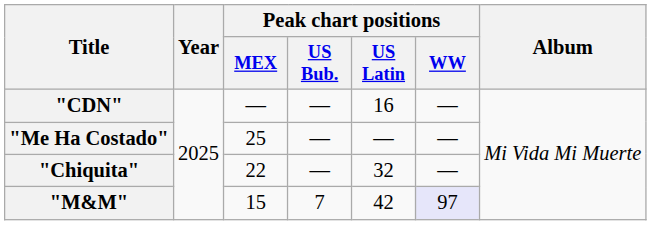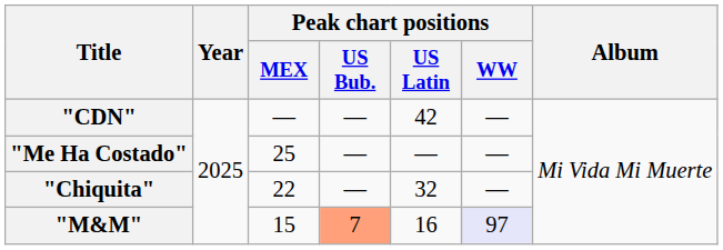"CDN" | Peak chart positions / US Latin: 16 -> 42
"M&M" | Peak chart positions / US Bub.: no background -> lightsalmon background
"M&M" | Peak chart positions / US Latin: 42 -> 16
